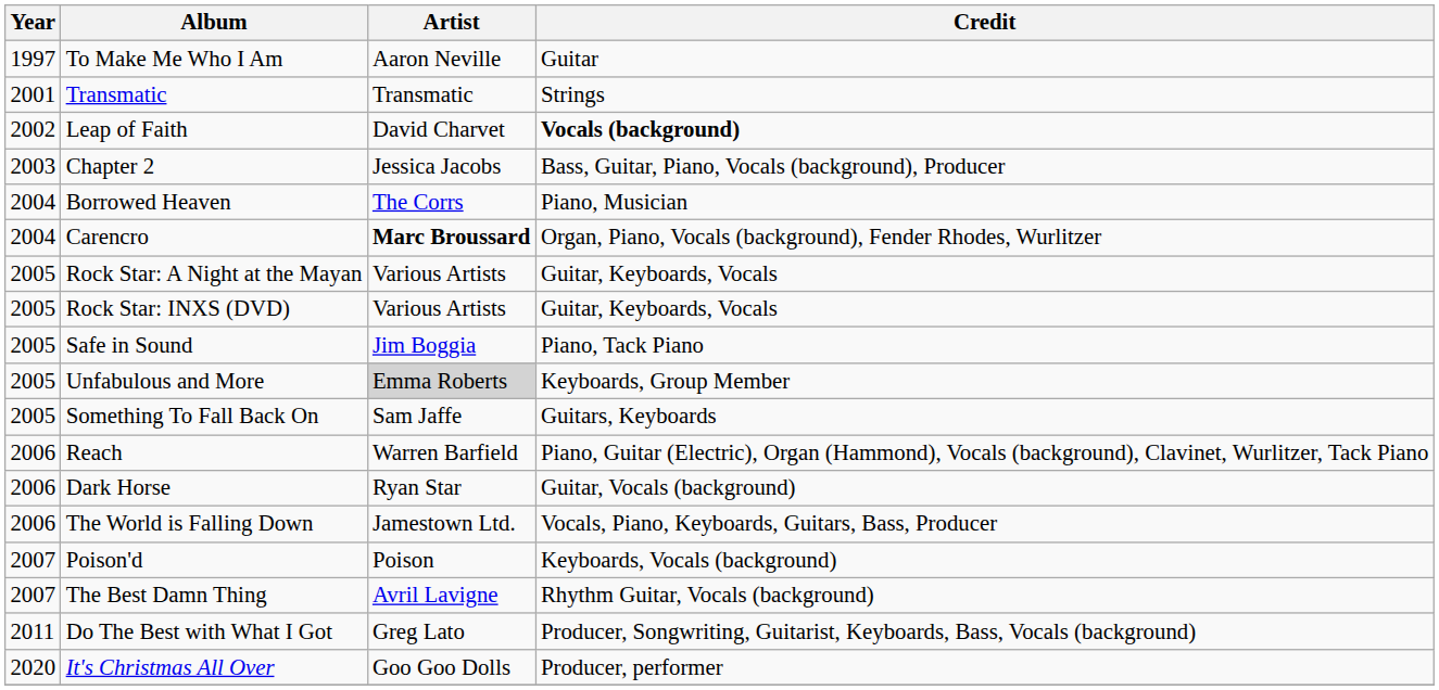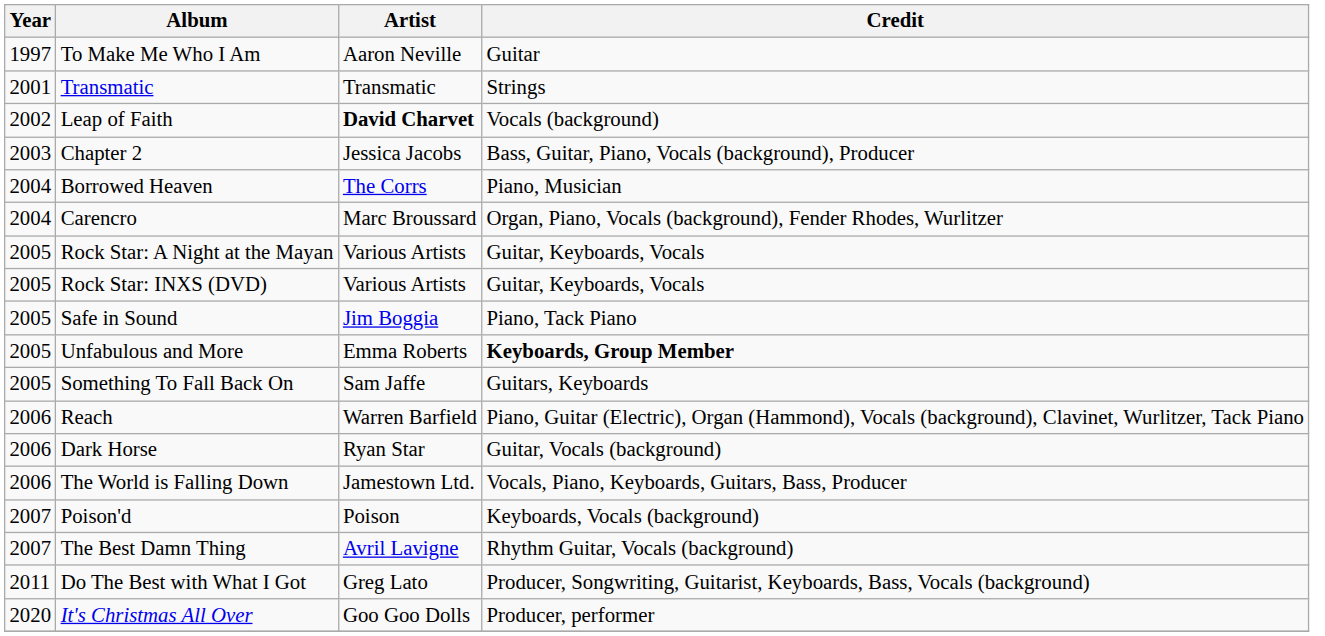Leap of Faith | Artist: normal -> bold
Leap of Faith | Credit: bold -> normal
Carencro | Artist: bold -> normal
Unfabulous and More | Artist: lightgrey background -> no background
Unfabulous and More | Credit: normal -> bold
